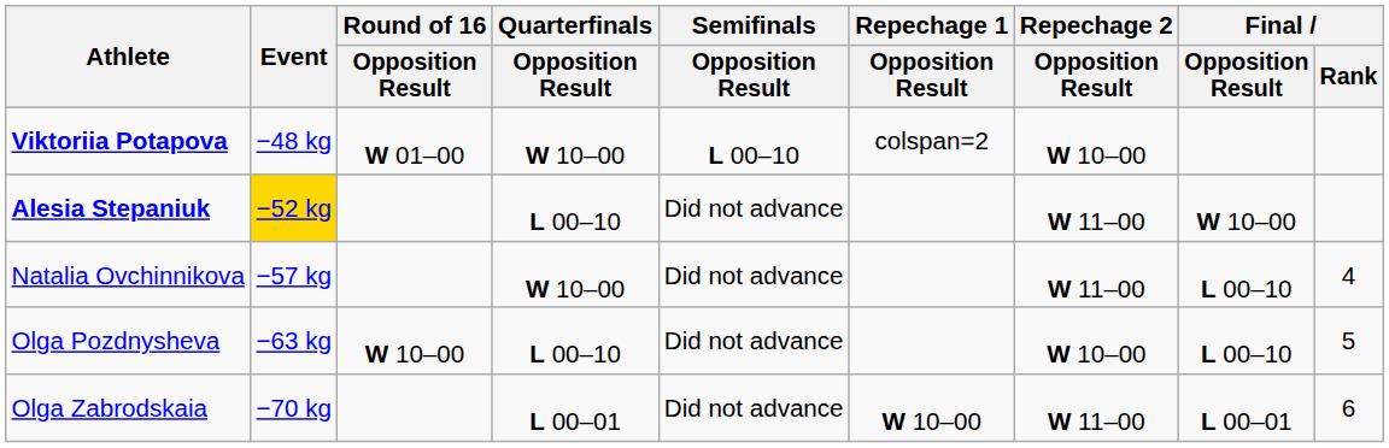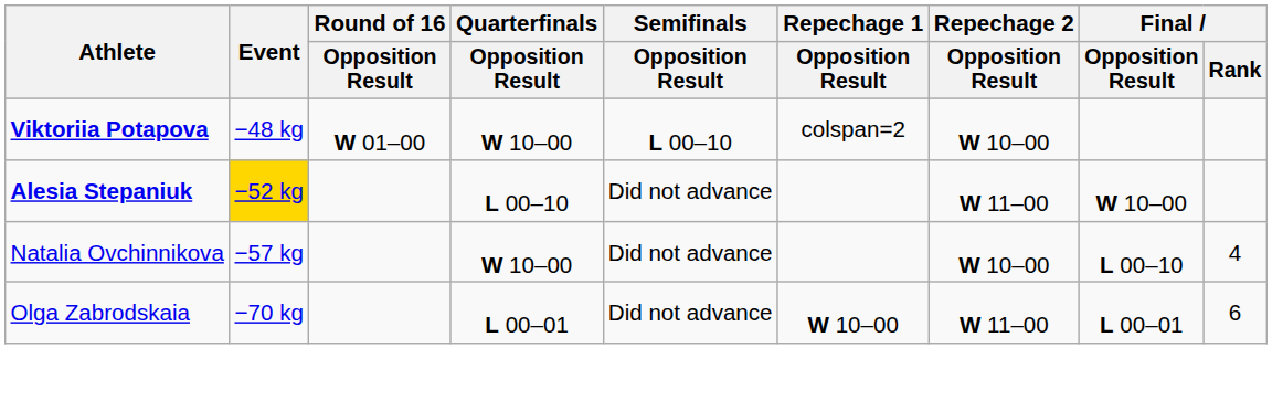Natalia Ovchinnikova | Repechage 2 / Opposition Result: W 11–00 -> W 10–00
- row: Olga Pozdnysheva | −63 kg | W 10–00 | L 00–10 | Did not advance | W 10–00 | L 00–10 | 5
